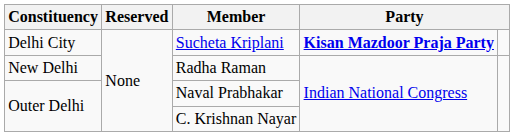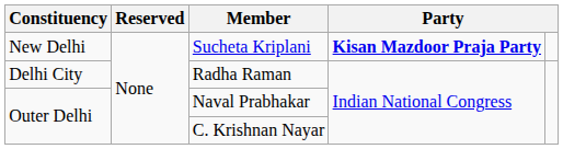Sucheta Kriplani | Constituency: Delhi City -> New Delhi
Radha Raman | Constituency: New Delhi -> Delhi City
